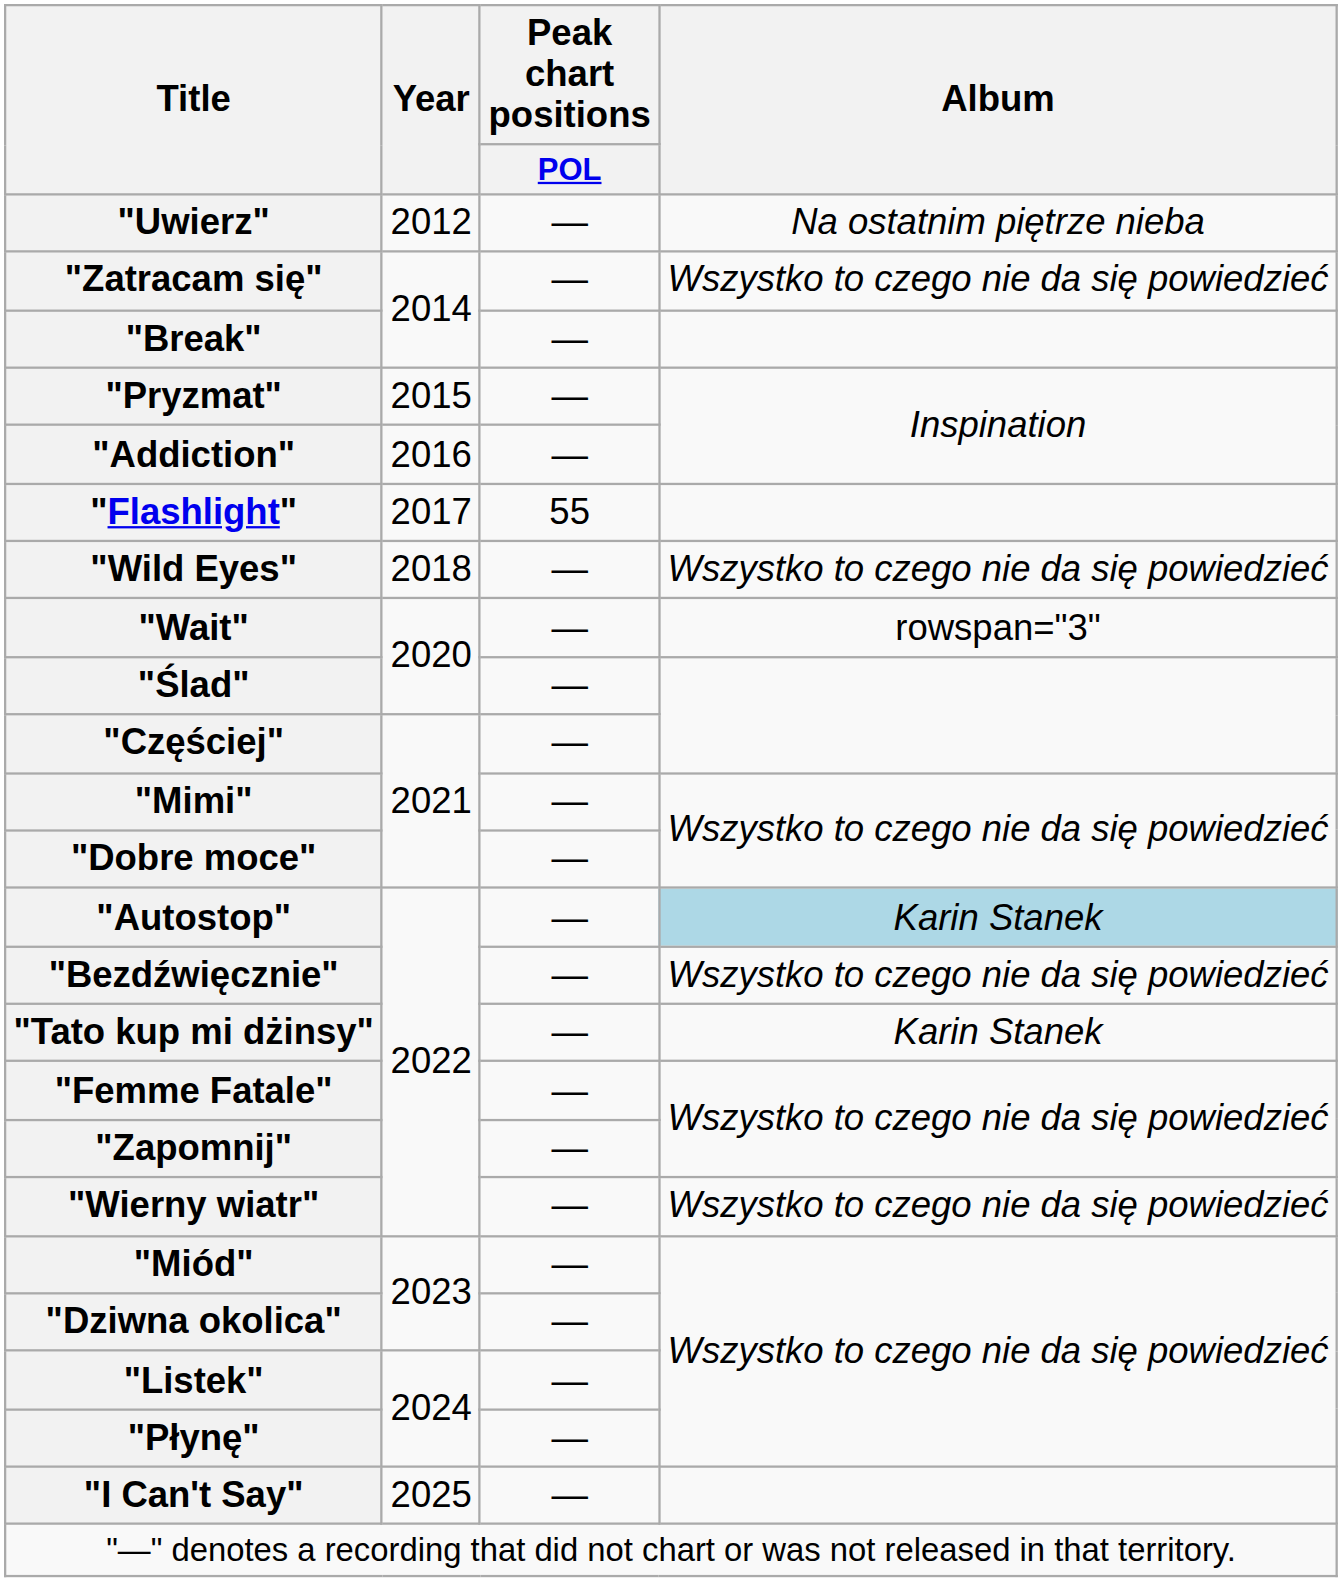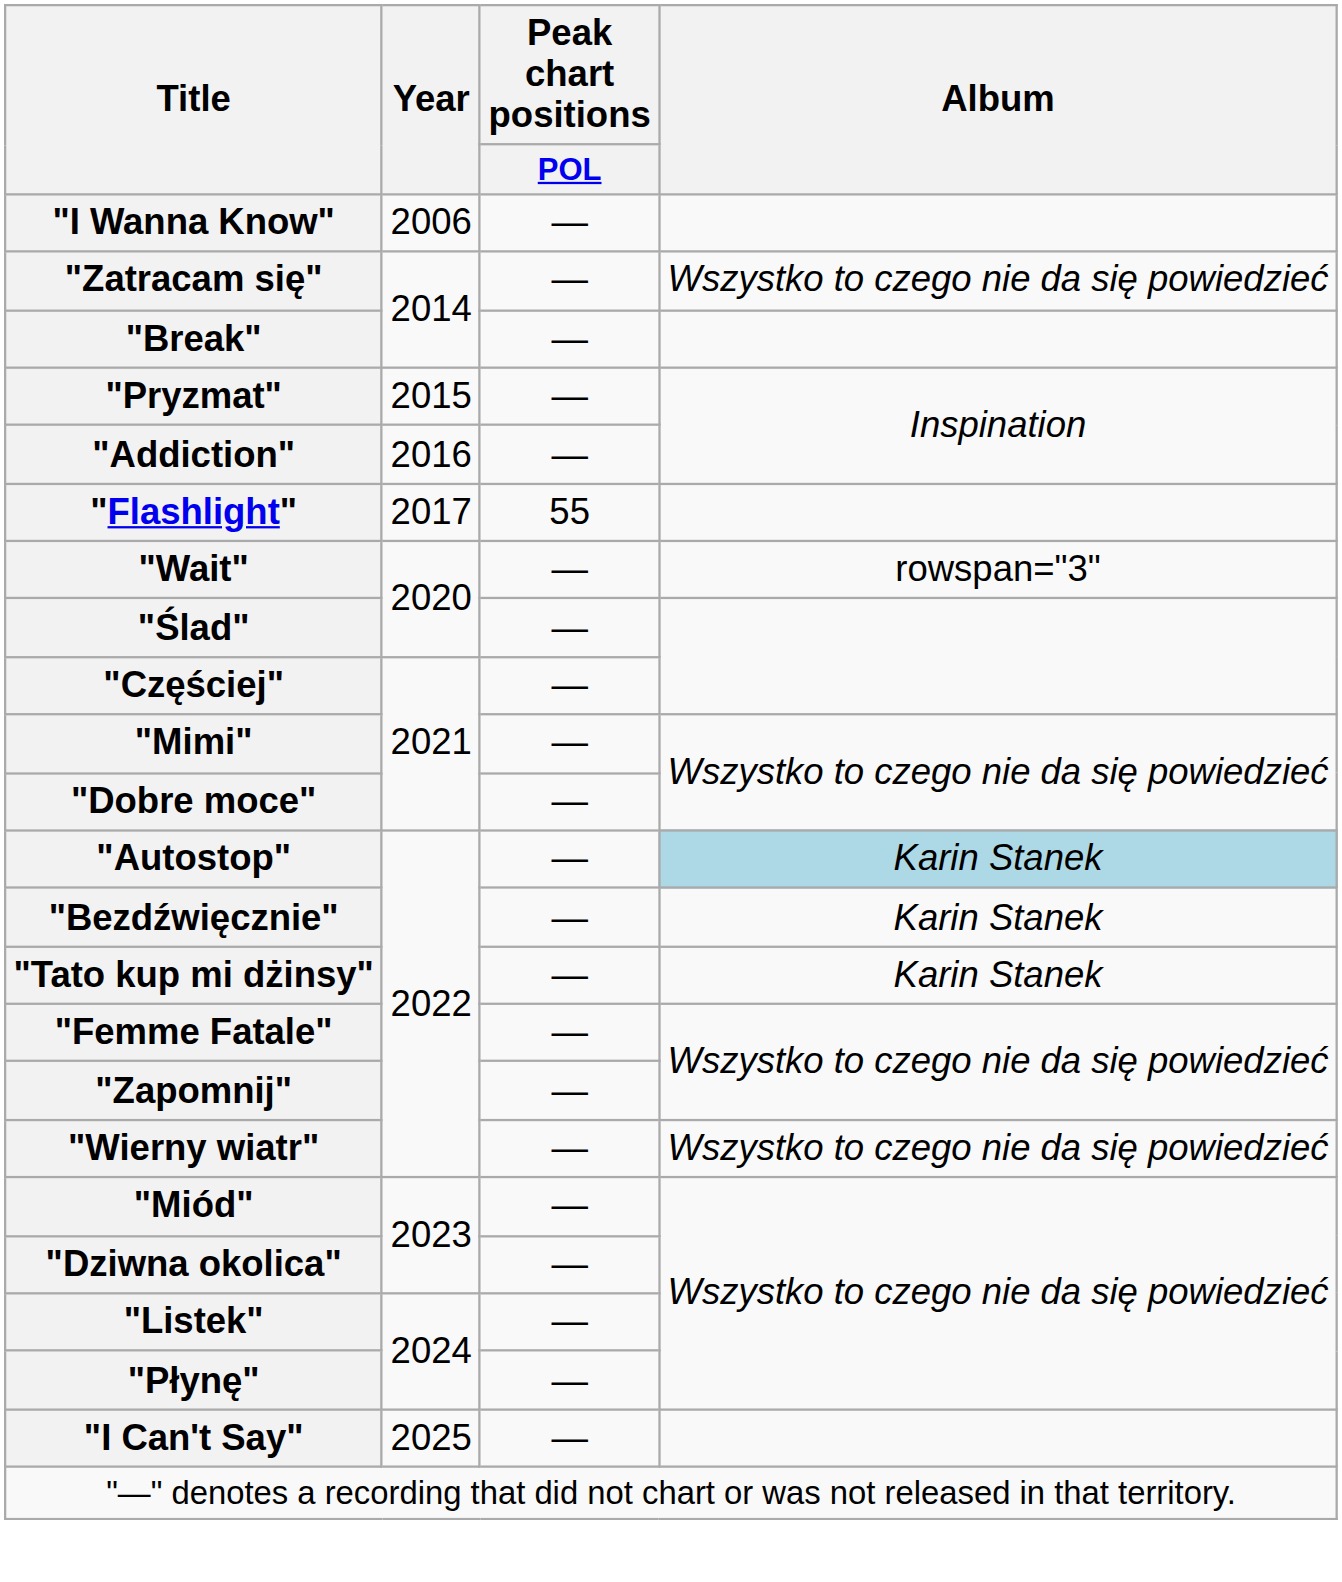+ row: "I Wanna Know" | 2006 | —
- row: "Uwierz" | 2012 | — | Na ostatnim piętrze nieba
- row: "Wild Eyes" | 2018 | — | Wszystko to czego nie da się powiedzieć
"Bezdźwięcznie" | Album: Wszystko to czego nie da się powiedzieć -> Karin Stanek
